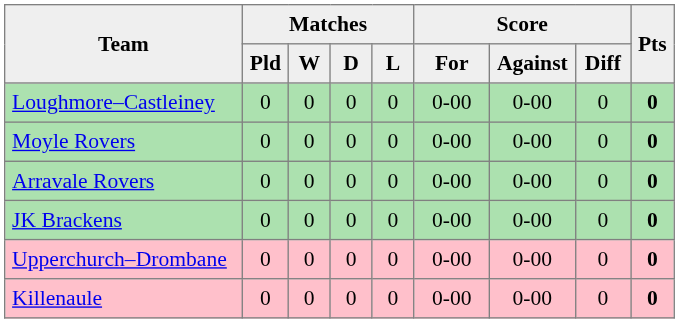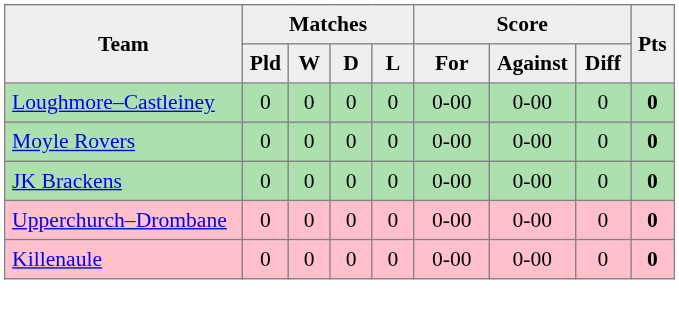- row: Arravale Rovers | 0 | 0 | 0 | 0 | 0-00 | 0-00 | 0 | 0
